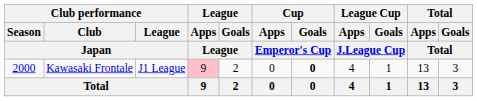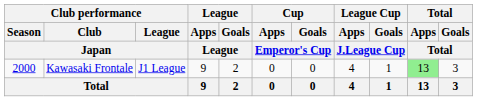Kawasaki Frontale | League / Apps / League: pink background -> no background
Kawasaki Frontale | Cup / Goals / Emperor's Cup: bold -> normal
Kawasaki Frontale | Total / Apps / Total: no background -> lightgreen background
